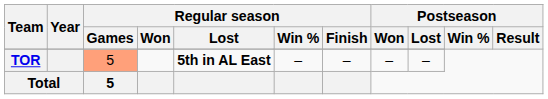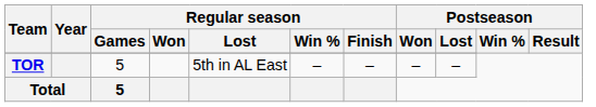TOR | Regular season / Games: lightsalmon background -> no background
TOR | Regular season / Lost: bold -> normal
